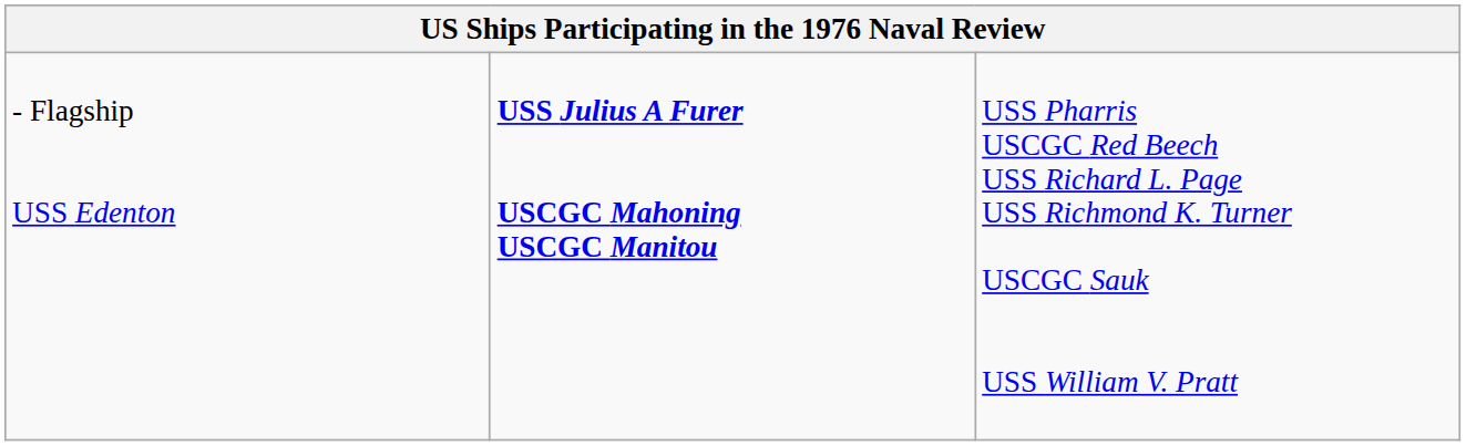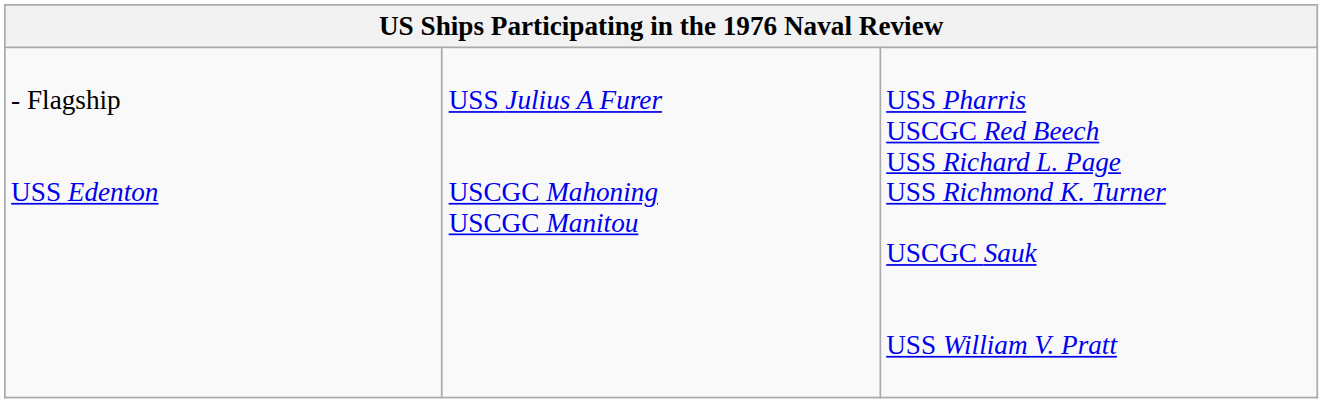- Flagship USS Edenton | column 2: bold -> normal
